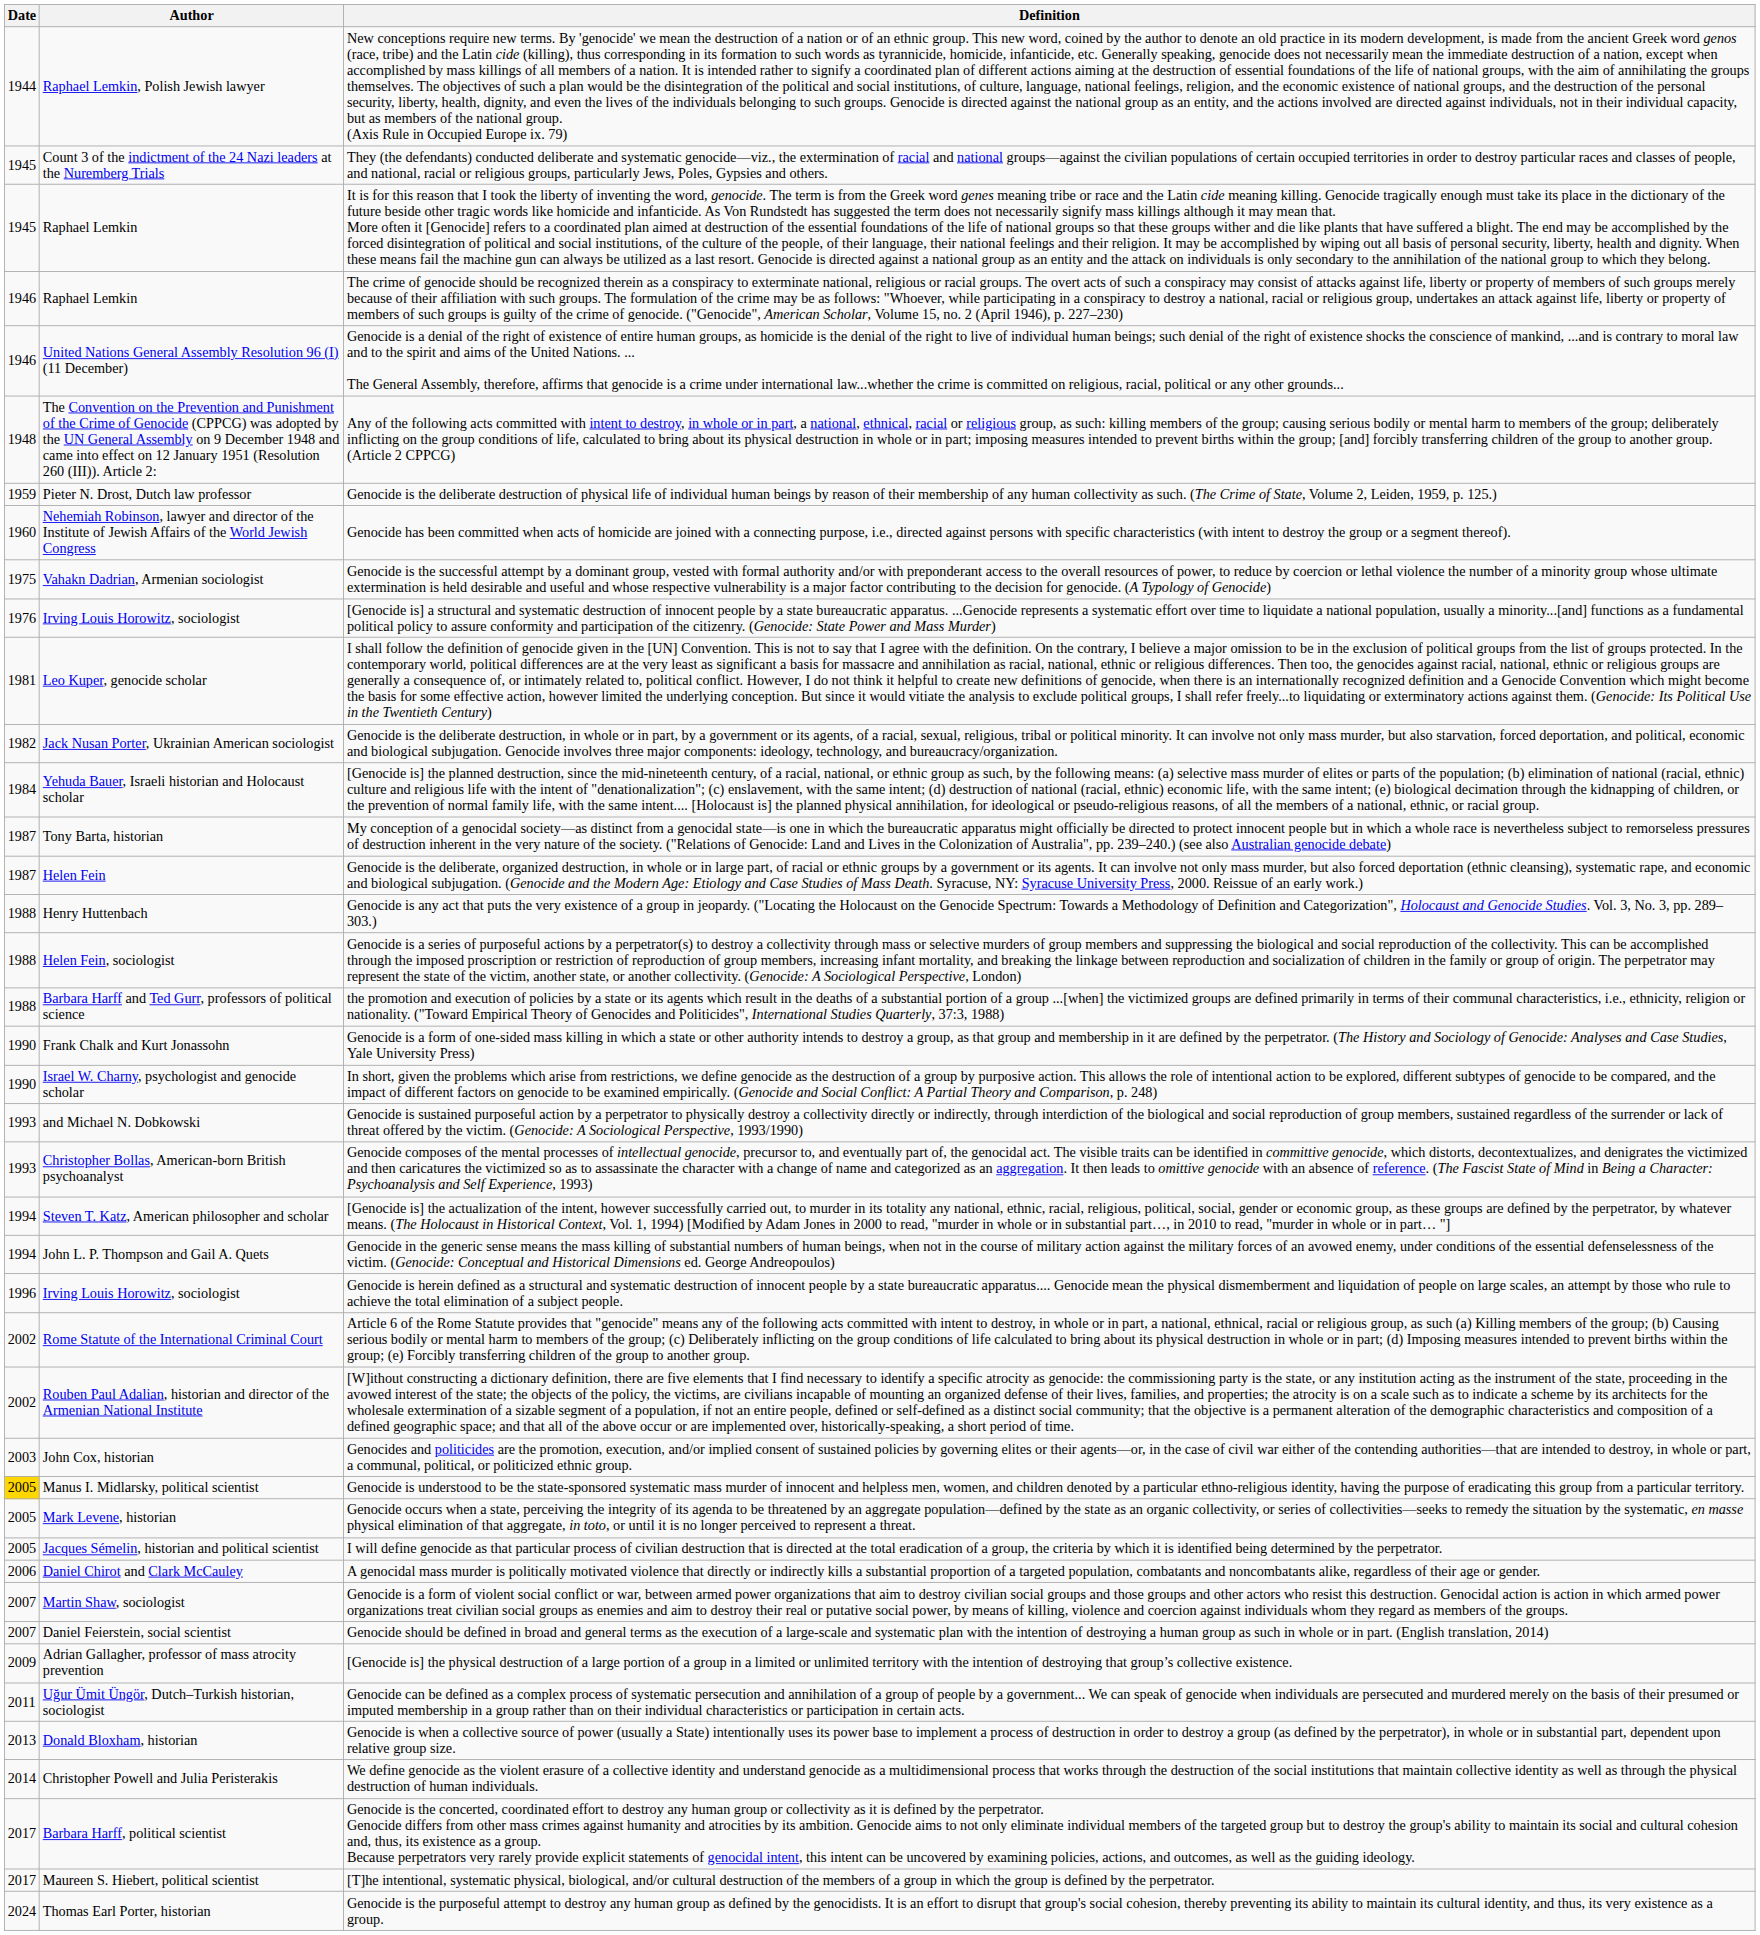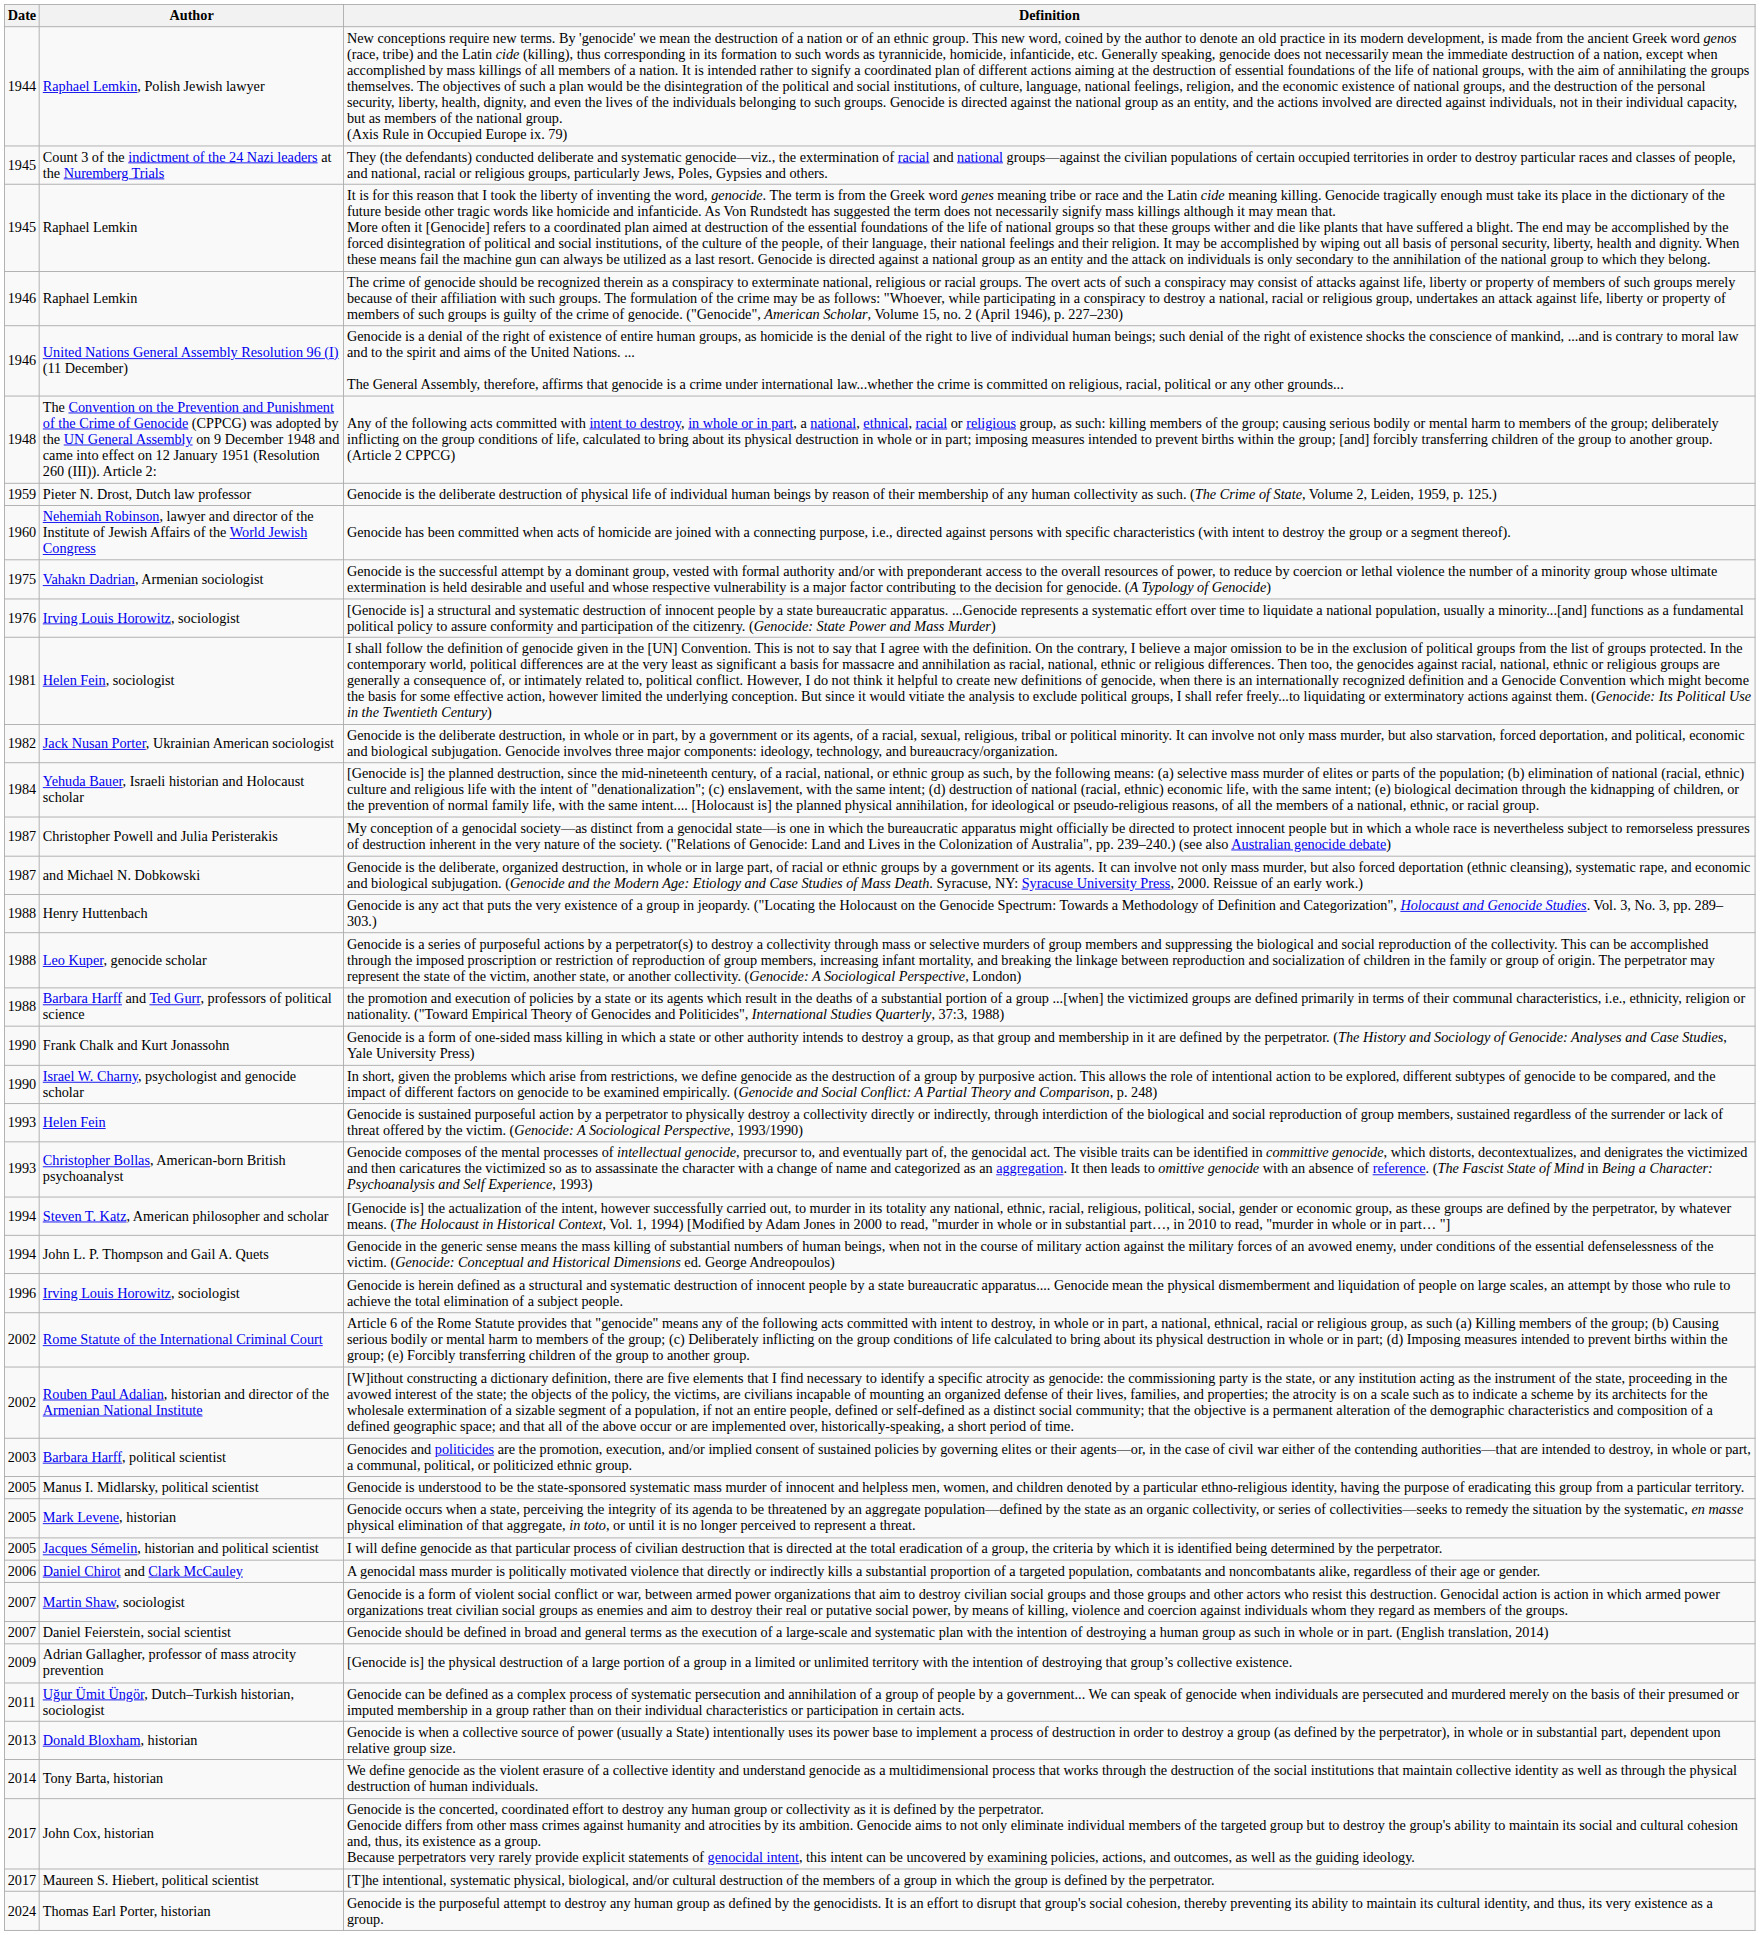row 12 | Author: Leo Kuper, genocide scholar -> Helen Fein, sociologist
row 15 | Author: Tony Barta, historian -> Christopher Powell and Julia Peristerakis
row 16 | Author: Helen Fein -> and Michael N. Dobkowski
row 18 | Author: Helen Fein, sociologist -> Leo Kuper, genocide scholar
row 22 | Author: and Michael N. Dobkowski -> Helen Fein
row 29 | Author: John Cox, historian -> Barbara Harff, political scientist
row 30 | Date: gold background -> no background
row 39 | Author: Christopher Powell and Julia Peristerakis -> Tony Barta, historian
row 40 | Author: Barbara Harff, political scientist -> John Cox, historian
